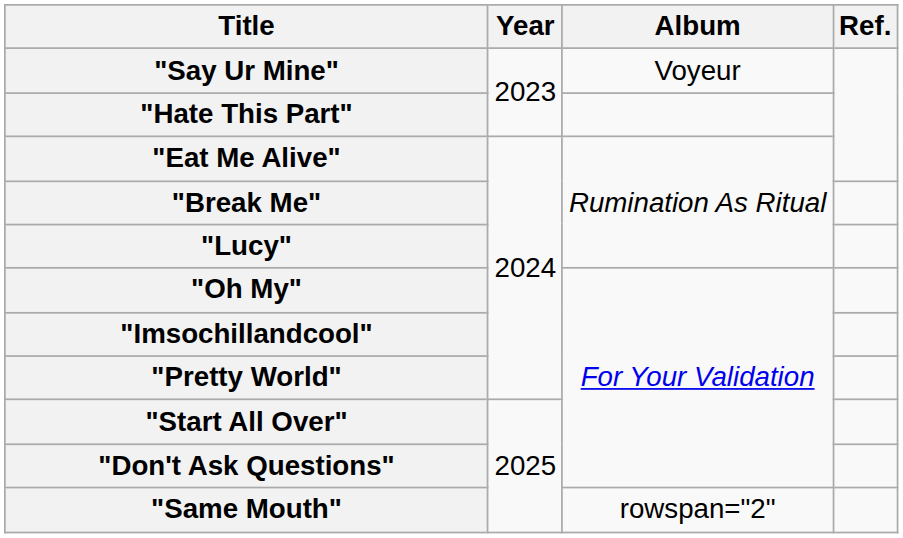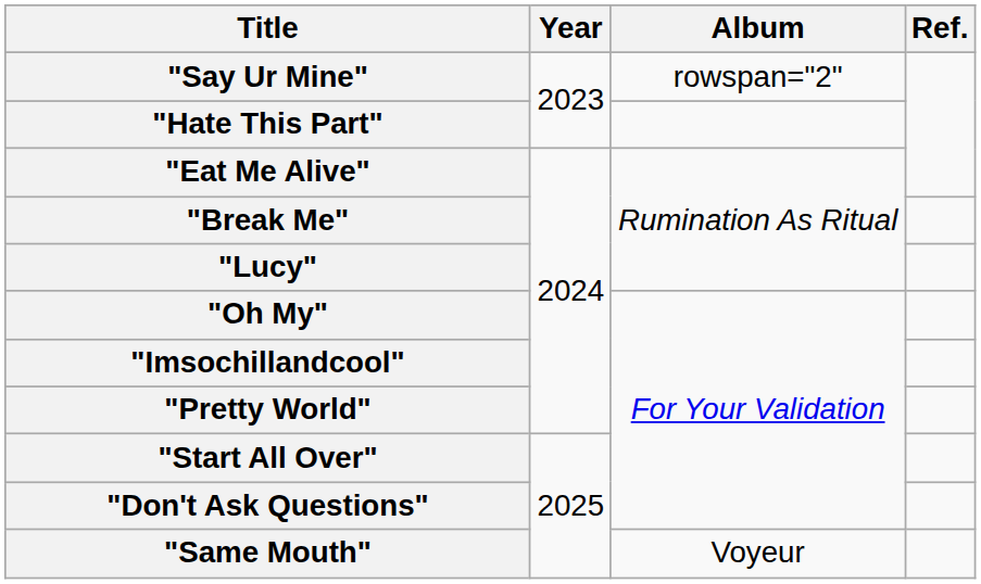"Say Ur Mine" | Album: Voyeur -> rowspan="2"
"Same Mouth" | Album: rowspan="2" -> Voyeur
